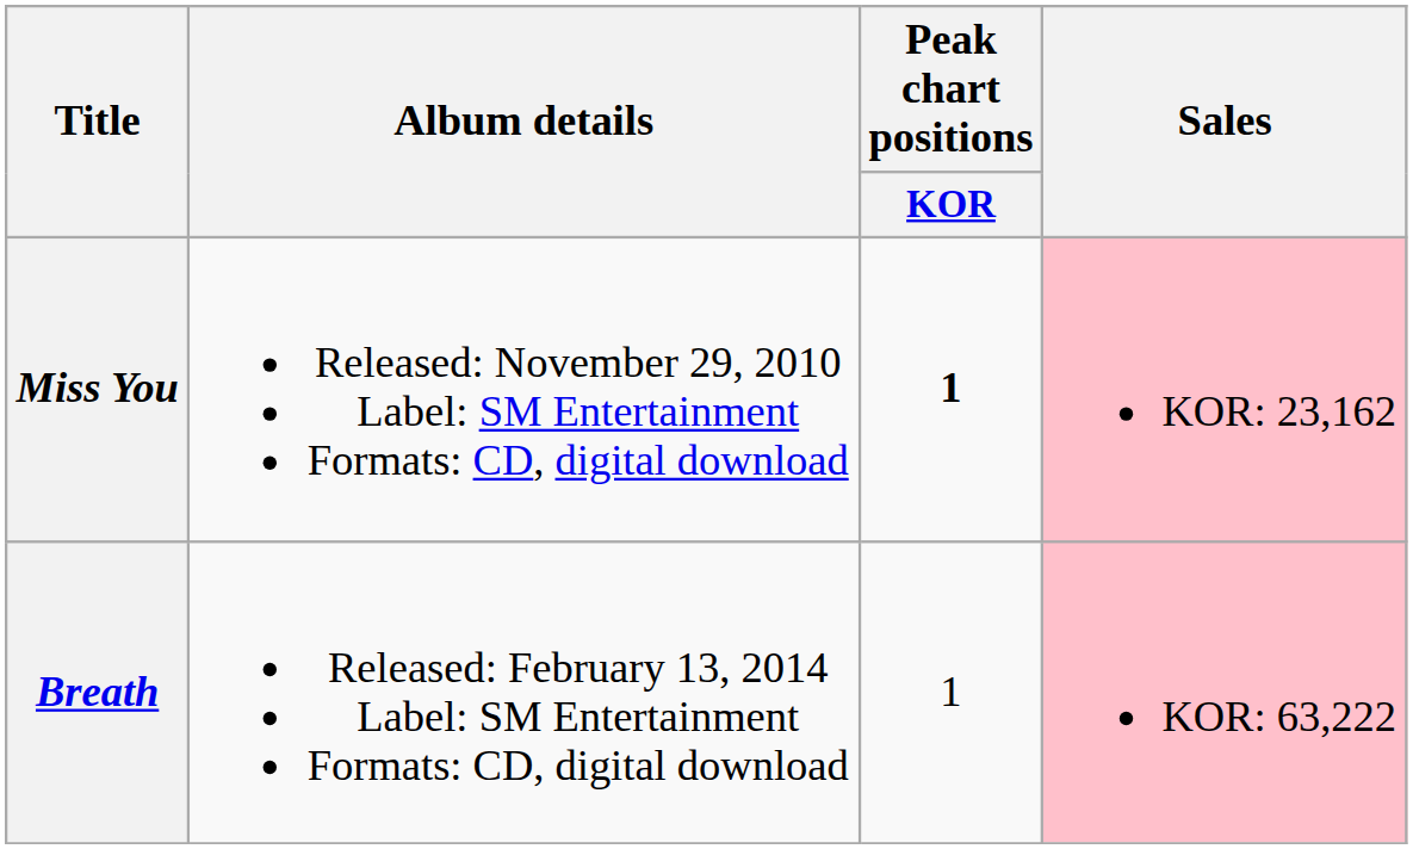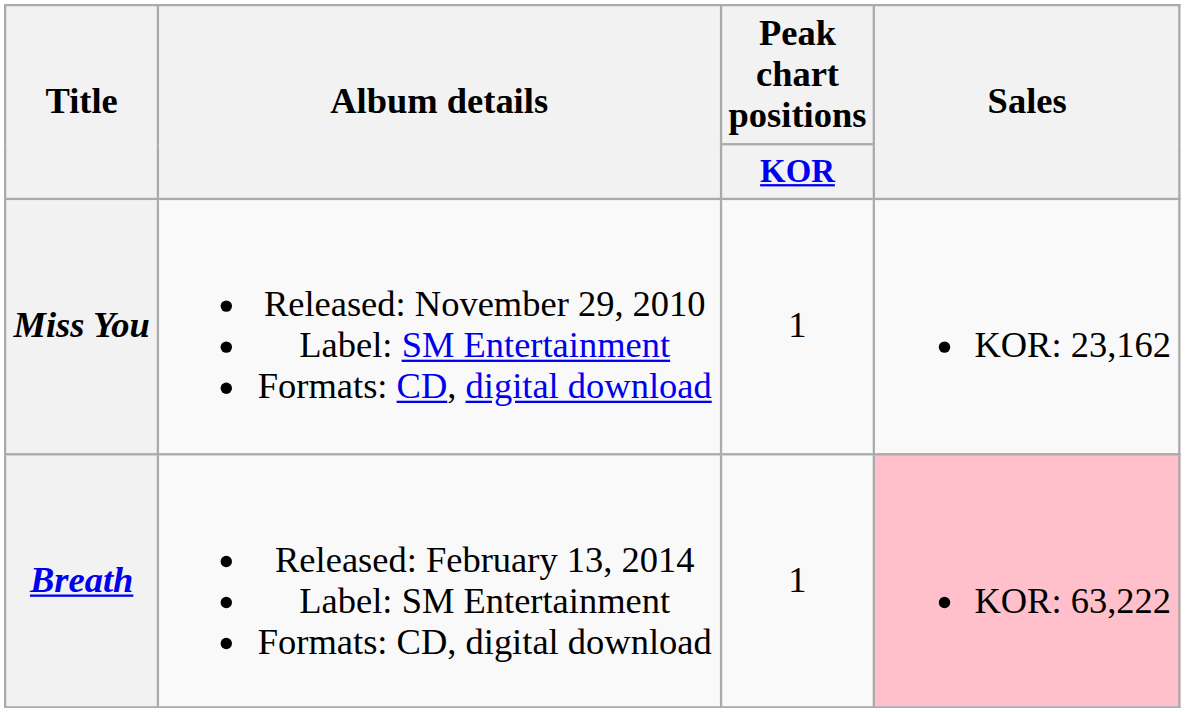Miss You | Peak chart positions / KOR: bold -> normal
Miss You | Sales: pink background -> no background
